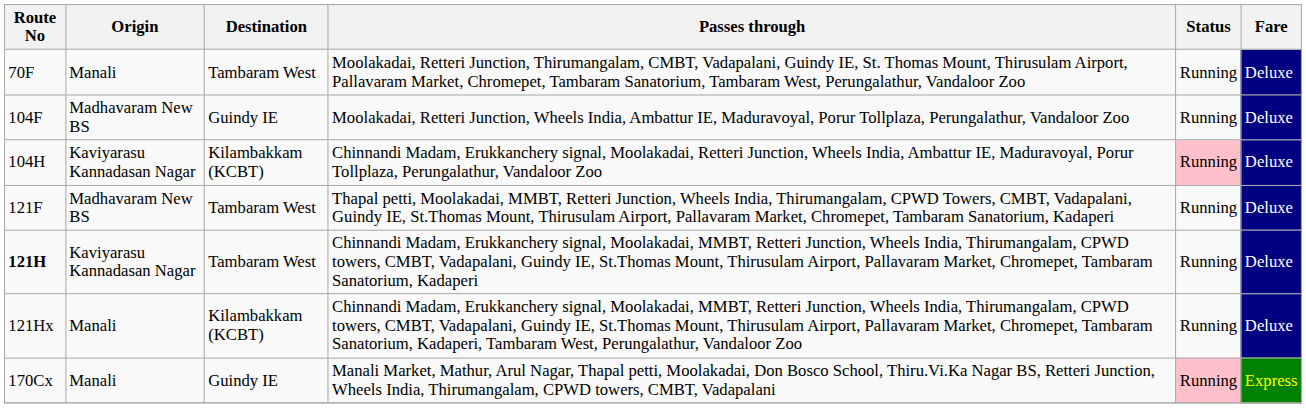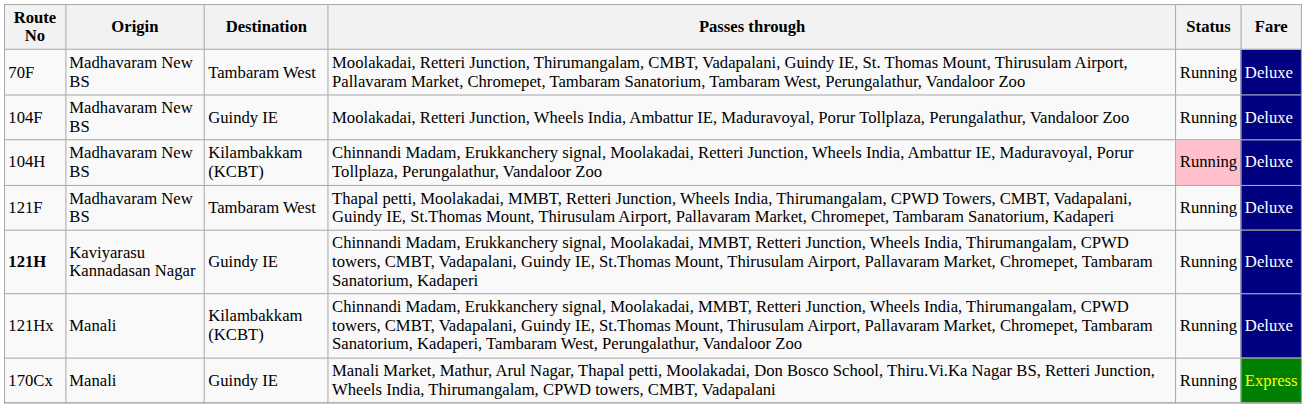row 2 | Origin: Manali -> Madhavaram New BS
row 4 | Origin: Kaviyarasu Kannadasan Nagar -> Madhavaram New BS
row 6 | Destination: Tambaram West -> Guindy IE
row 8 | Status: pink background -> no background
